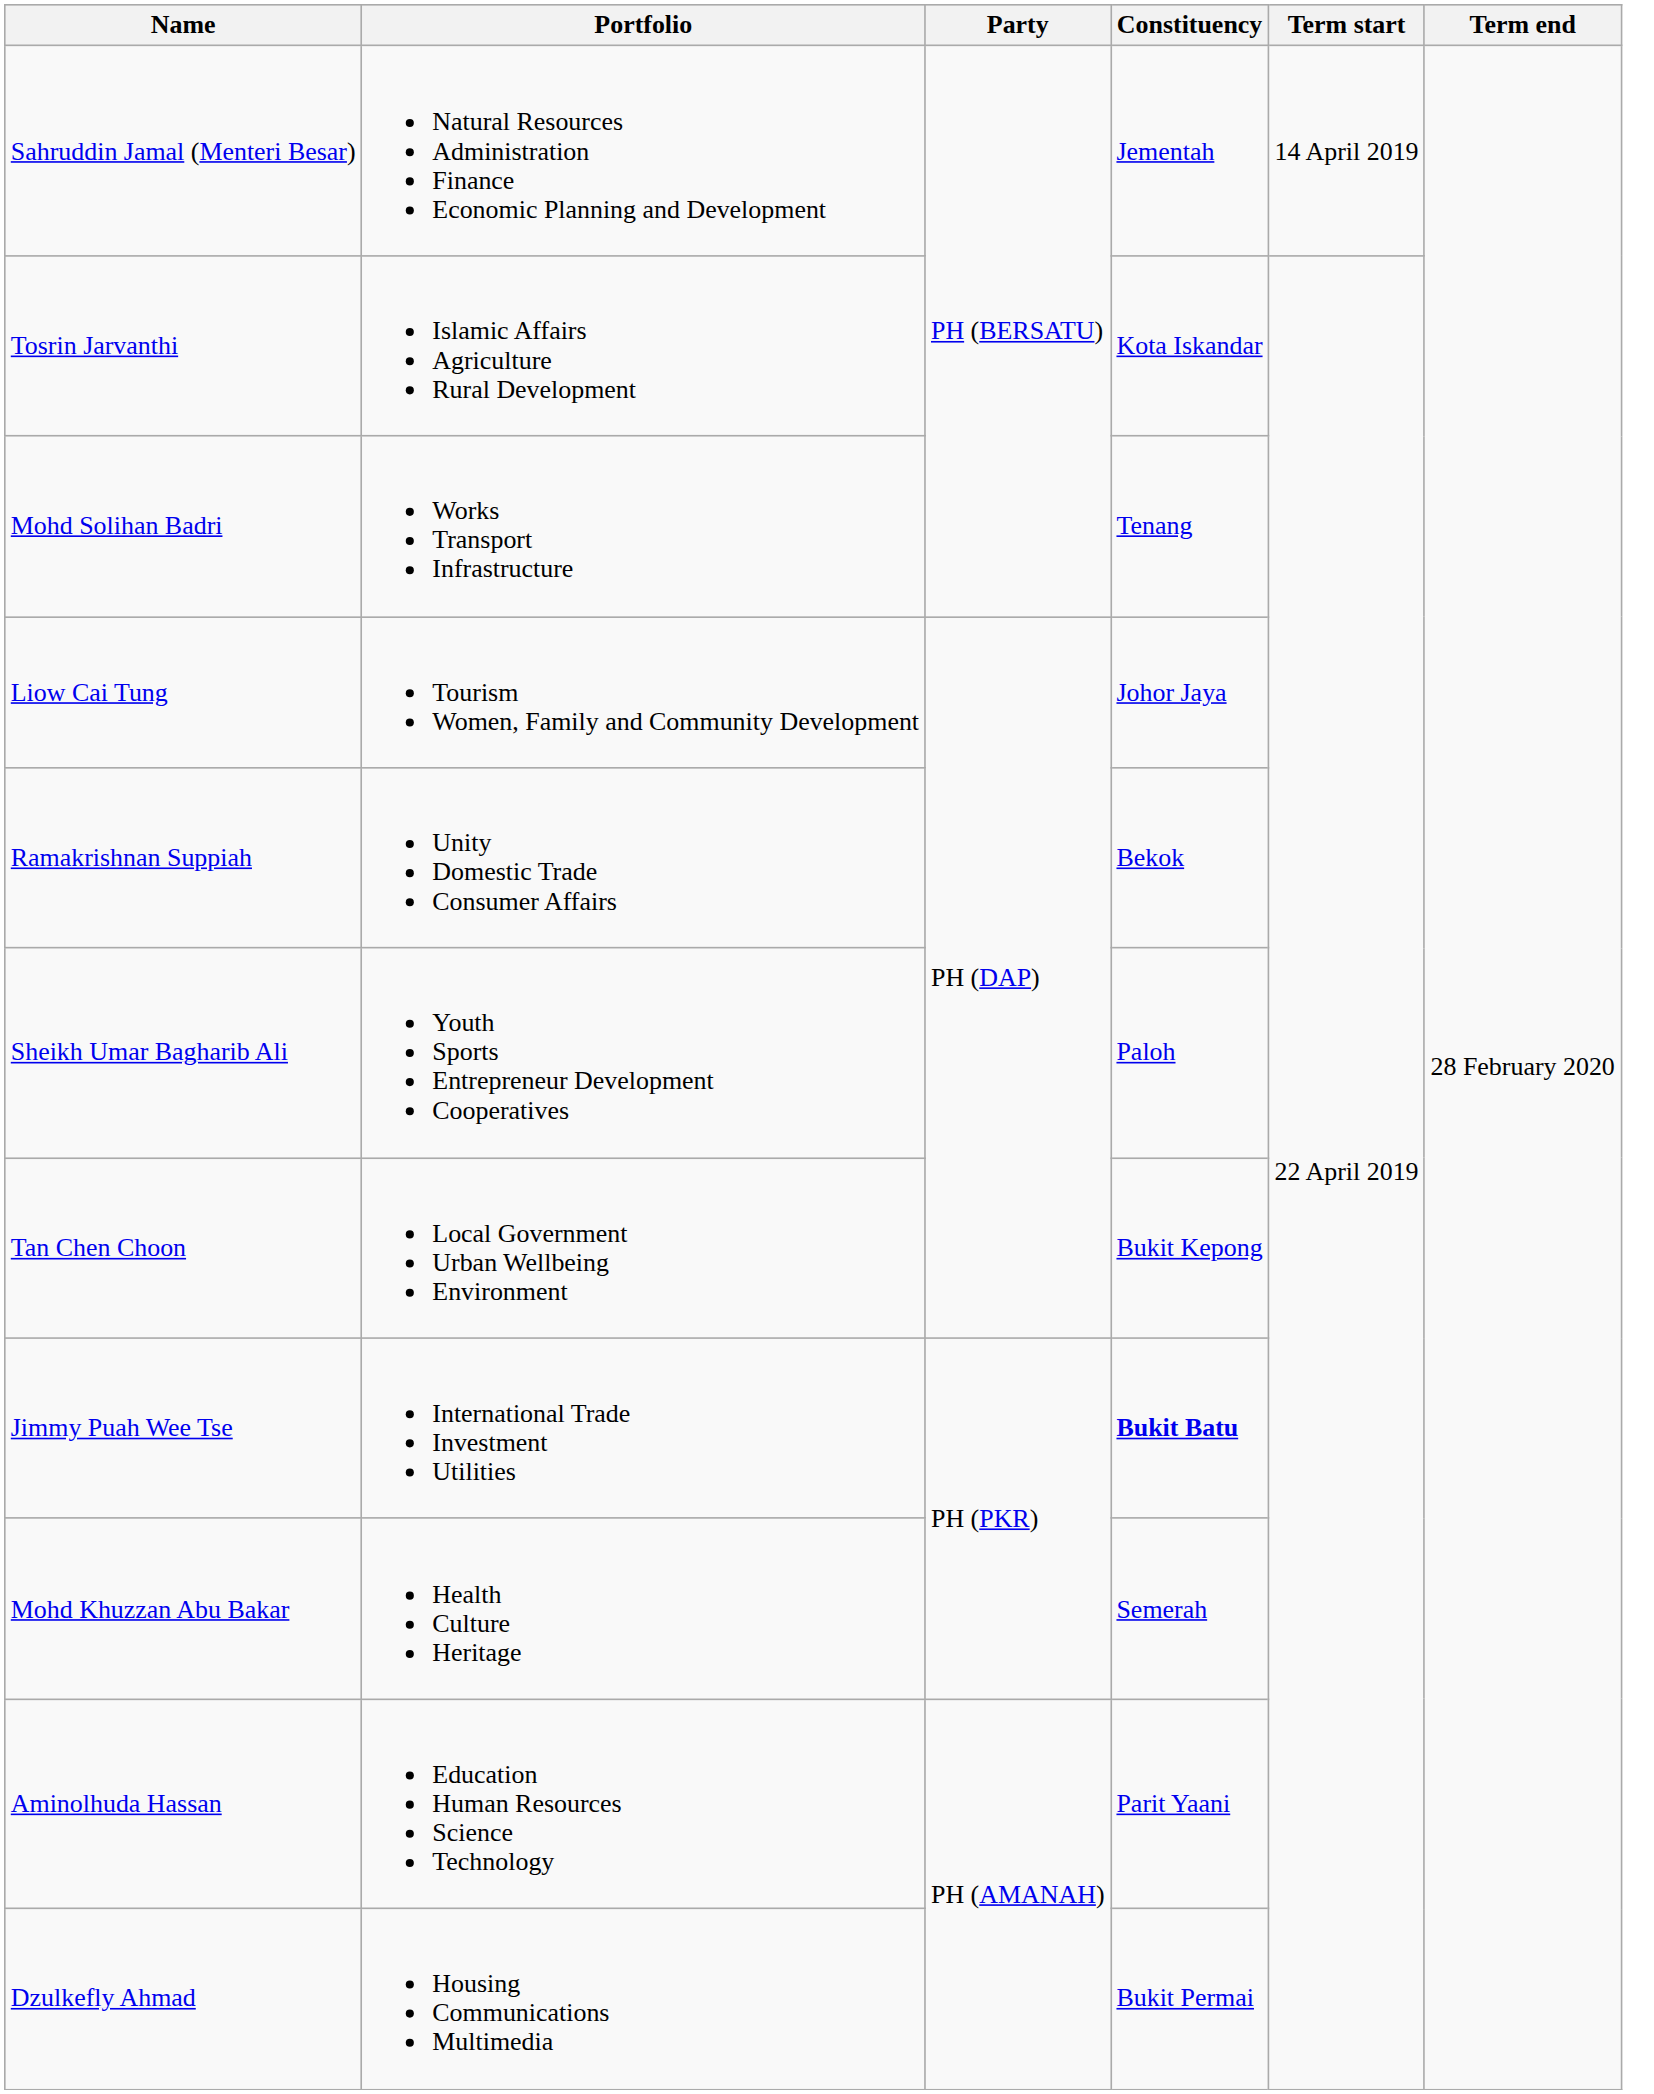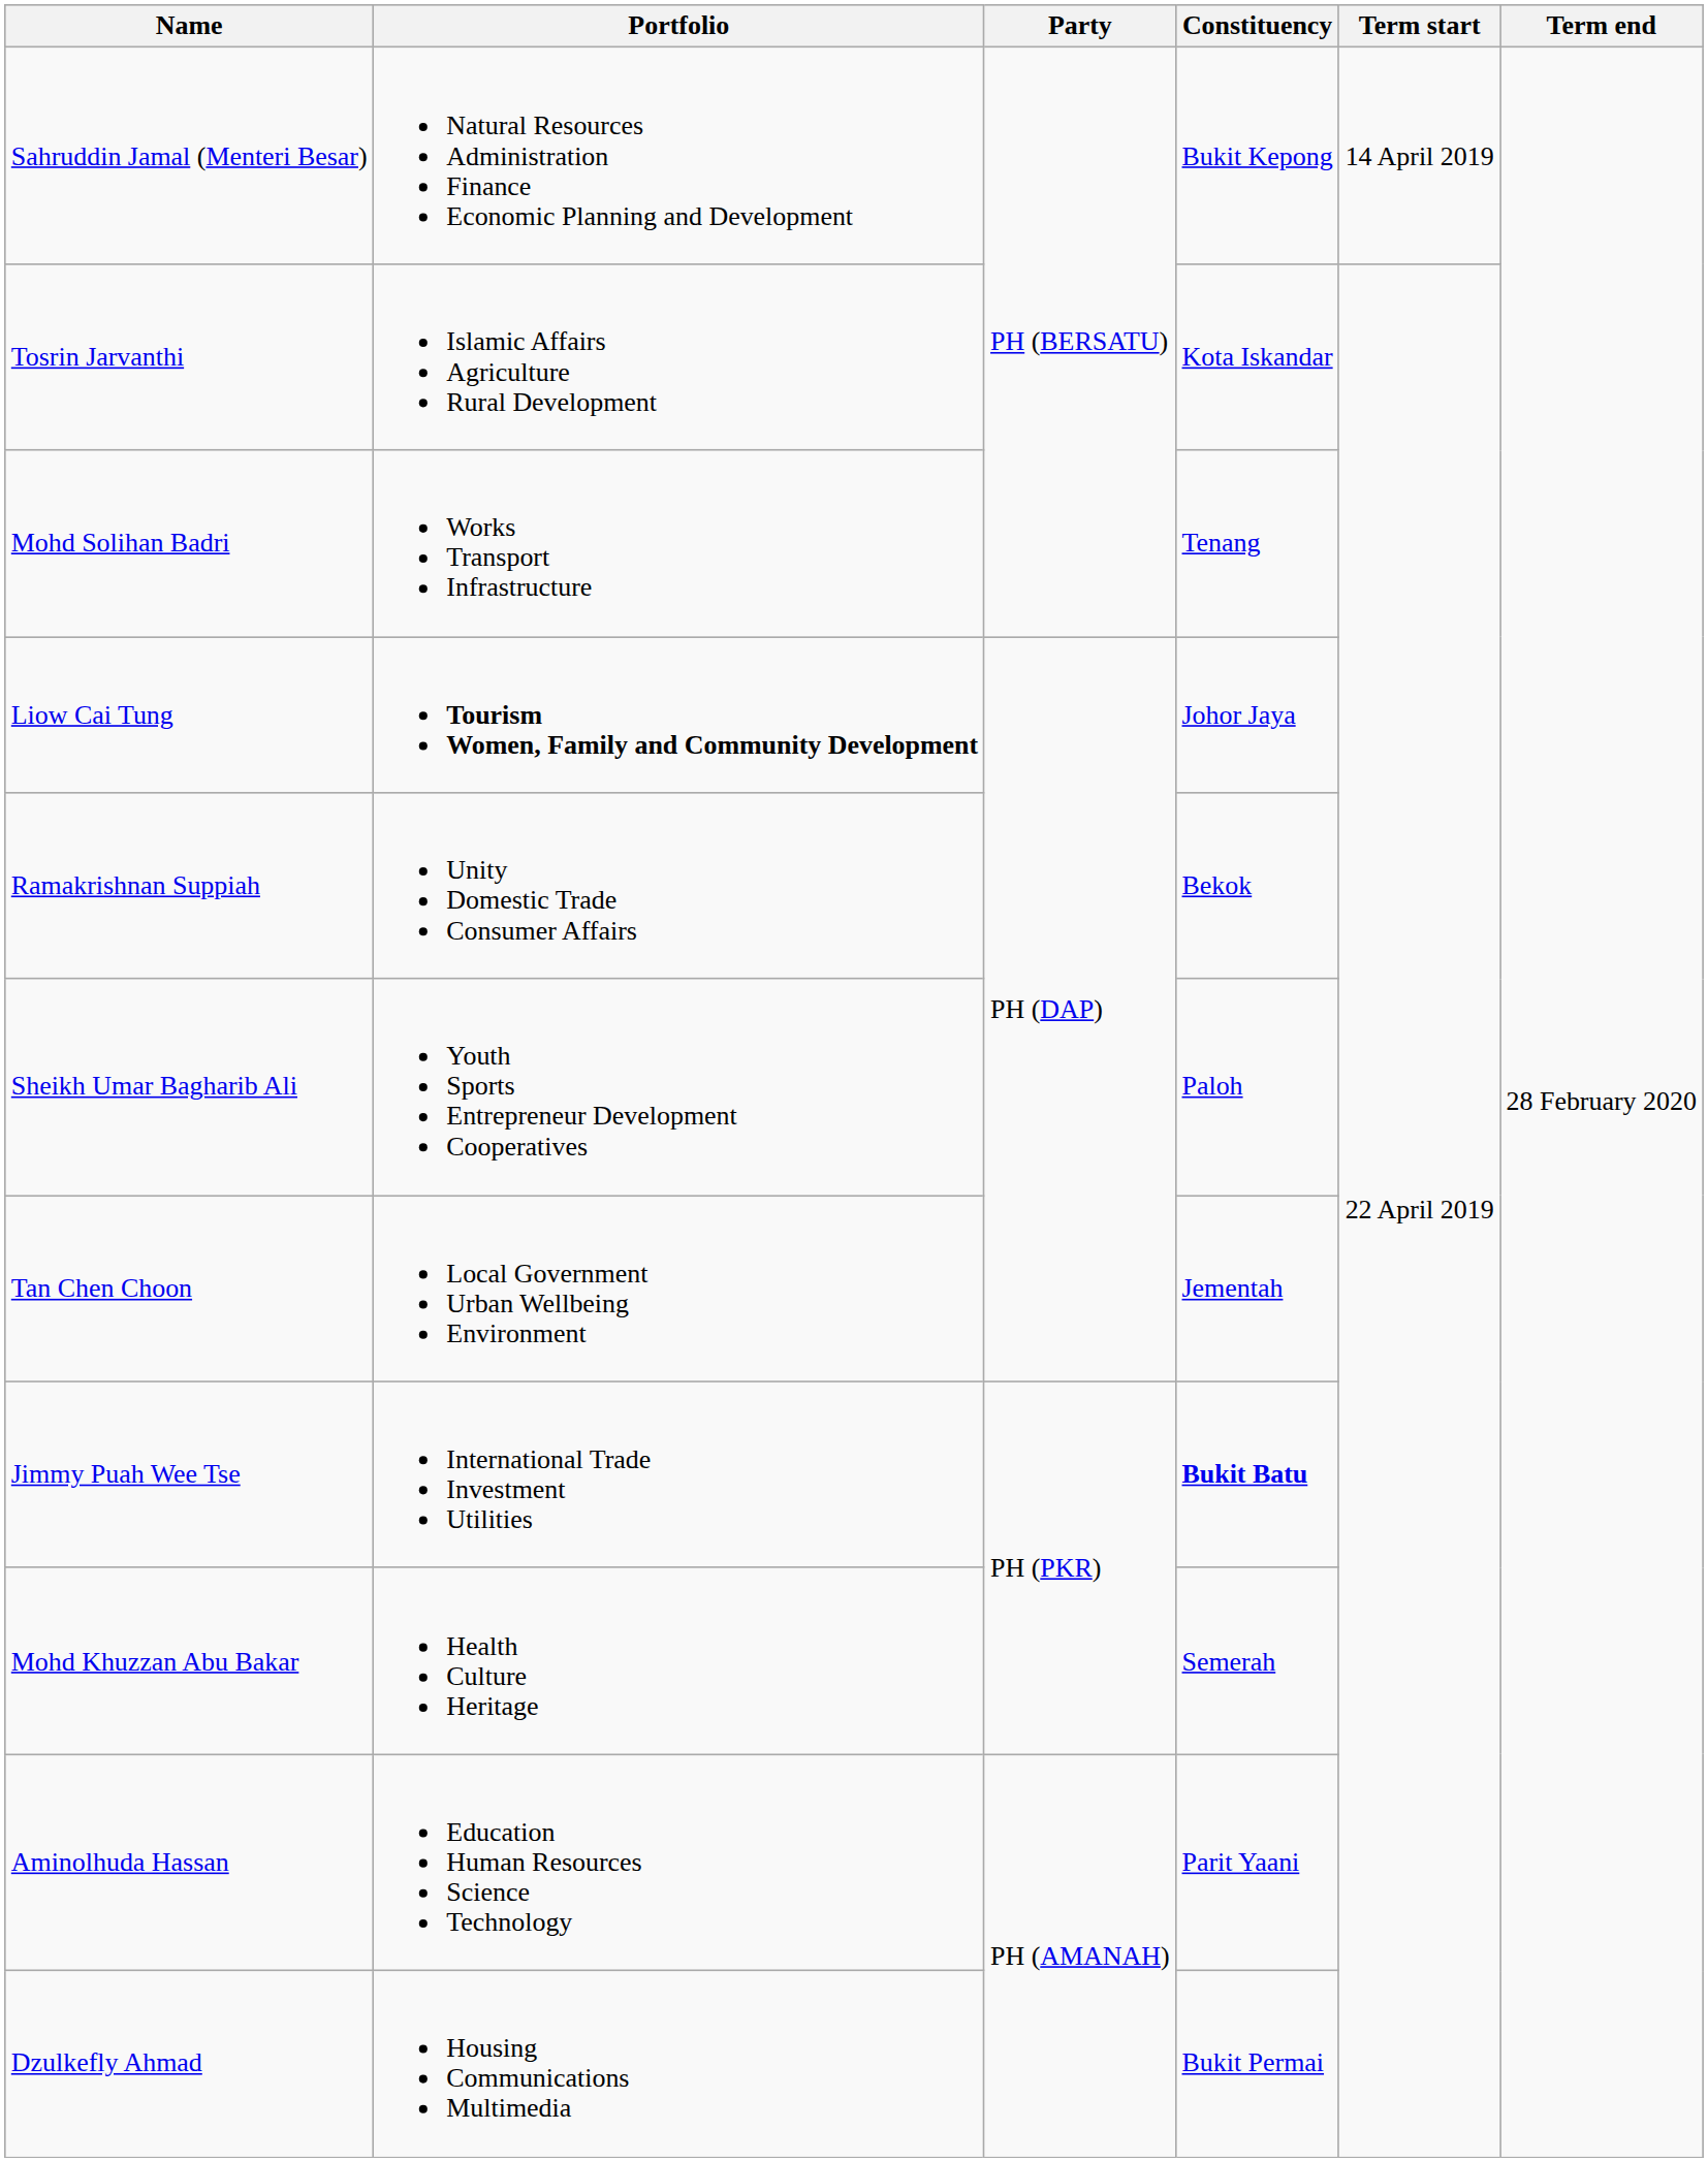Sahruddin Jamal (Menteri Besar) | Constituency: Jementah -> Bukit Kepong
Liow Cai Tung | Portfolio: normal -> bold
Tan Chen Choon | Constituency: Bukit Kepong -> Jementah
